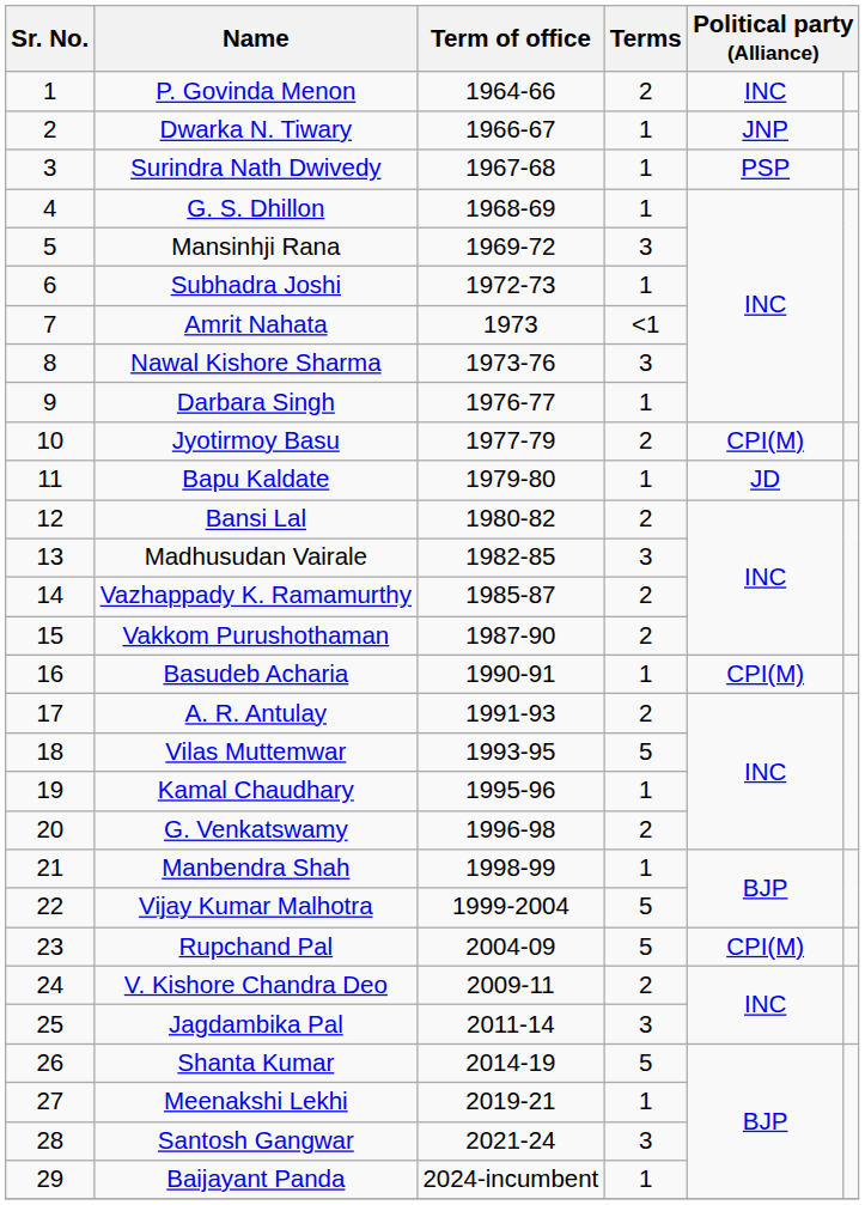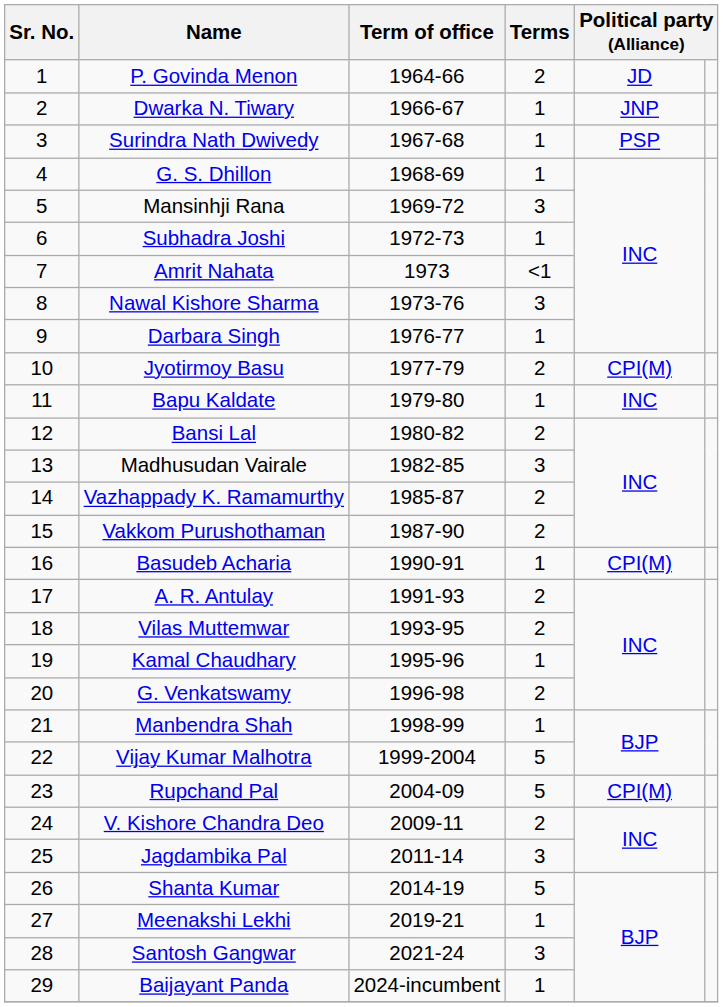P. Govinda Menon | column 5: INC -> JD
Bapu Kaldate | column 5: JD -> INC
Vilas Muttemwar | Terms: 5 -> 2
